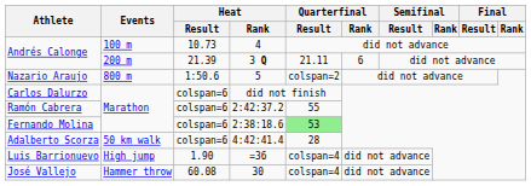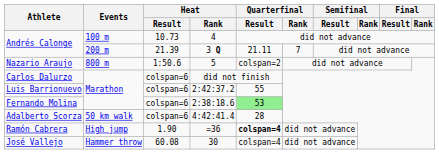3 Q | Quarterfinal / Rank: 6 -> 7
2:42:37.2 | Athlete: Ramón Cabrera -> Luis Barrionuevo
=36 | Athlete: Luis Barrionuevo -> Ramón Cabrera
=36 | Quarterfinal / Result: normal -> bold
